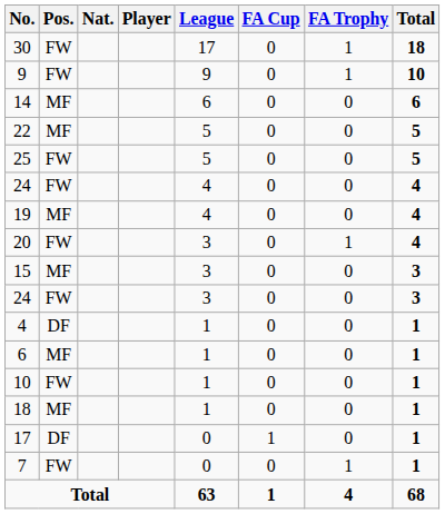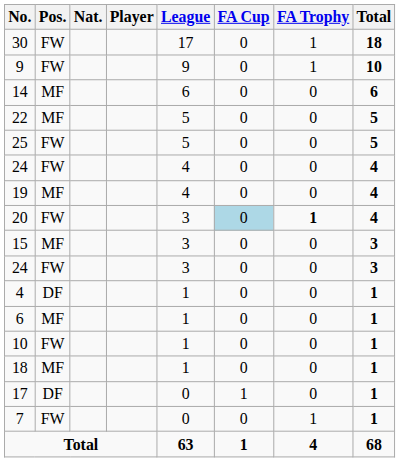20 | FA Cup: no background -> lightblue background
20 | FA Trophy: normal -> bold
